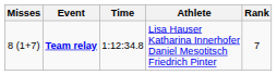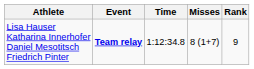columns swapped: Athlete <-> Misses
row 2 | Rank: 7 -> 9
